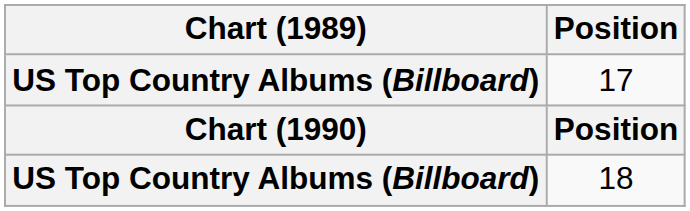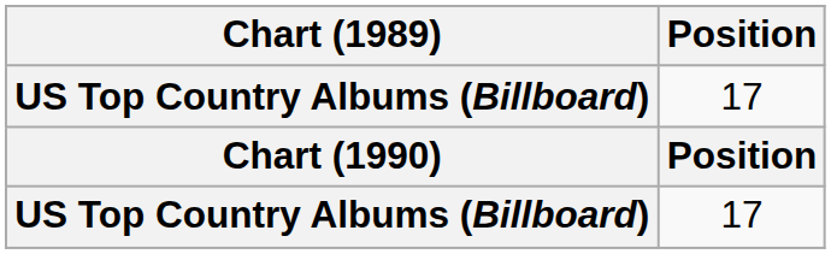row 4 | Position: 18 -> 17
